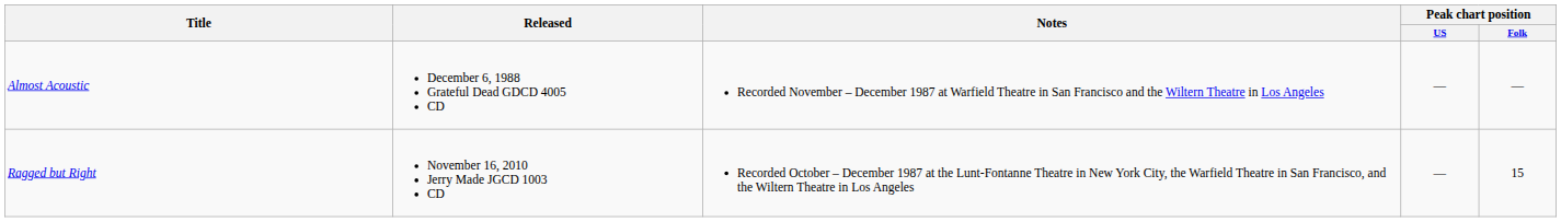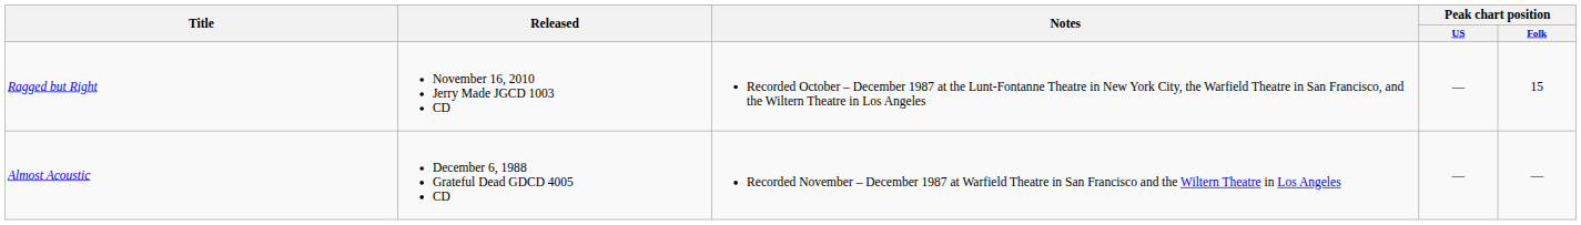rows swapped: Almost Acoustic <-> Ragged but Right
